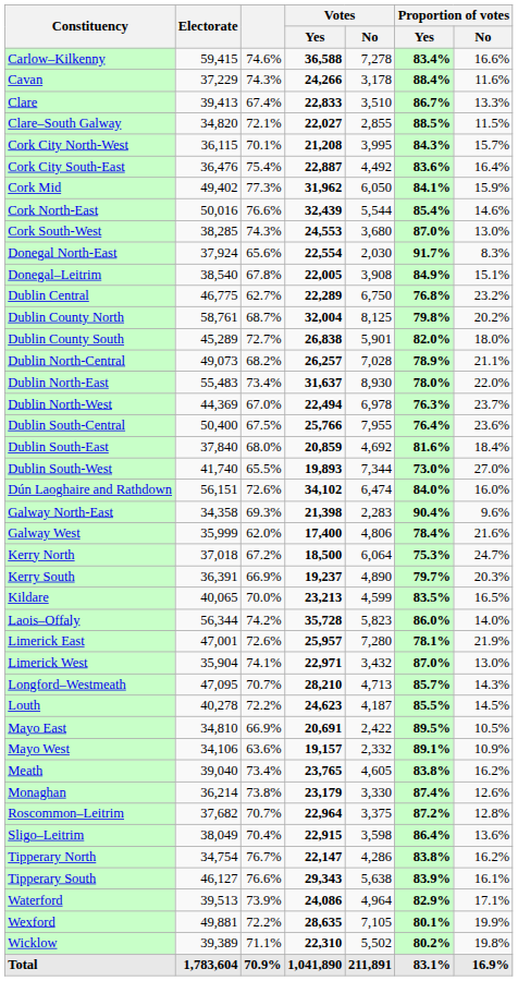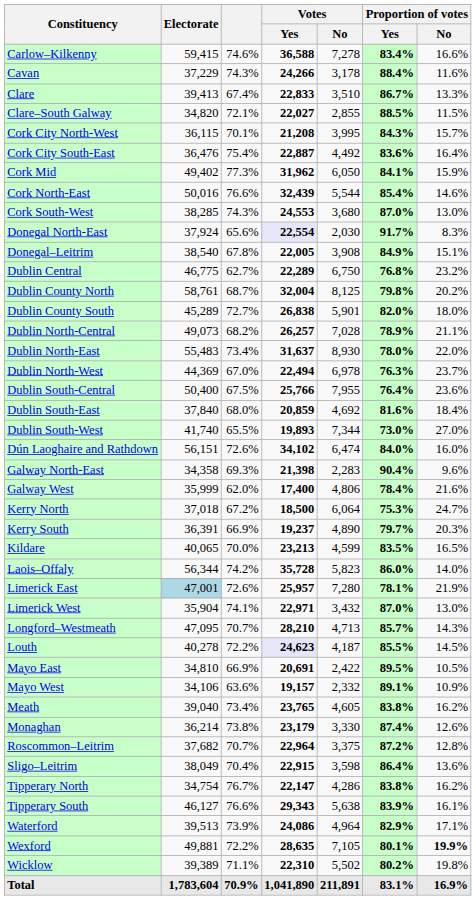Donegal North-East | Votes / Yes: no background -> lavender background
Limerick East | Electorate: no background -> lightblue background
Louth | Votes / Yes: no background -> lavender background
Wexford | Proportion of votes / No: normal -> bold
